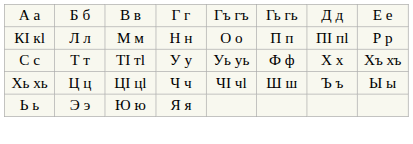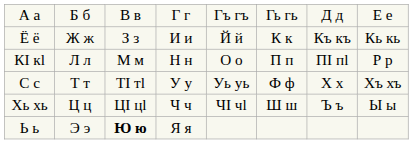+ row: Ё ё | Ж ж | З з | И и | Й й | К к | Къ къ | Кь кь
Ь ь | column 3: normal -> bold
